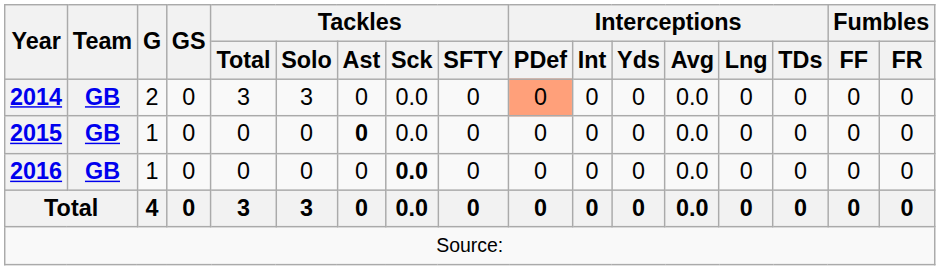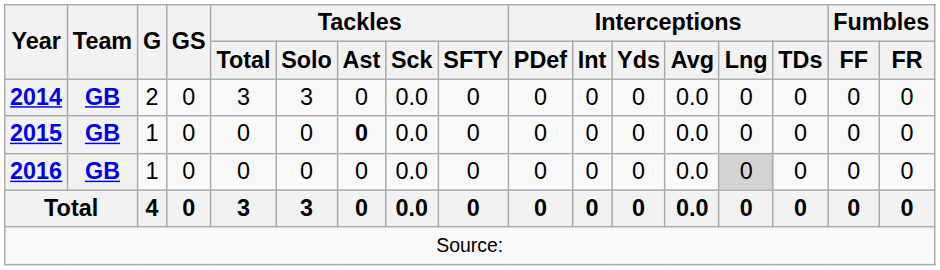2014 | Interceptions / PDef: lightsalmon background -> no background
2016 | Tackles / Sck: bold -> normal
2016 | Interceptions / Lng: no background -> lightgrey background
